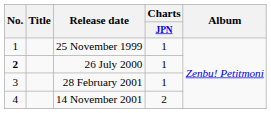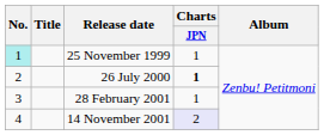25 November 1999 | No.: no background -> paleturquoise background
26 July 2000 | No.: bold -> normal
26 July 2000 | Charts / JPN: normal -> bold
14 November 2001 | Charts / JPN: no background -> lavender background
